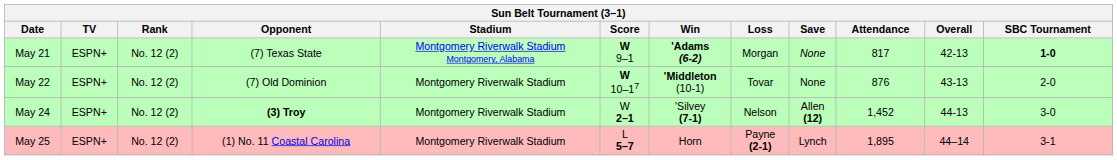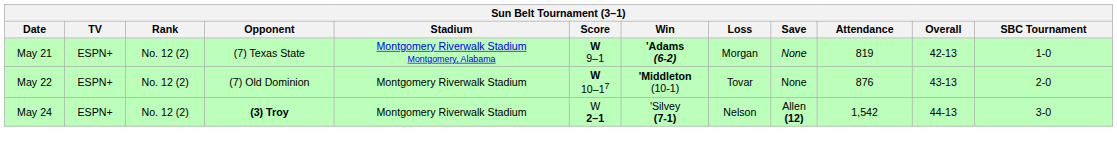May 21 | Attendance: 817 -> 819
May 21 | SBC Tournament: bold -> normal
May 24 | Attendance: 1,452 -> 1,542
- row: May 25 | ESPN+ | No. 12 (2) | (1) No. 11 Coastal Carolina | Montgomery Riverwalk Stadium | L 5–7 | Horn | Payne (2-1) | Lynch | 1,895 | 44–14 | 3-1
